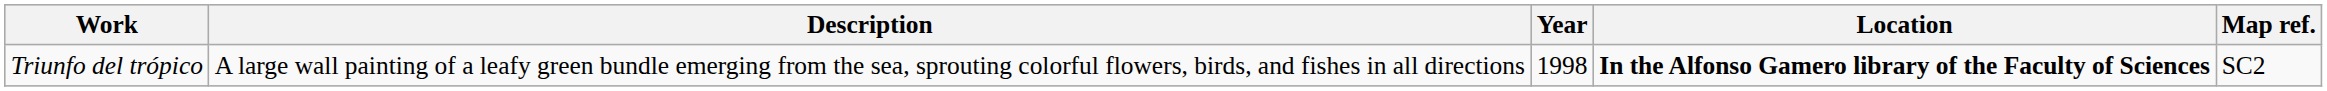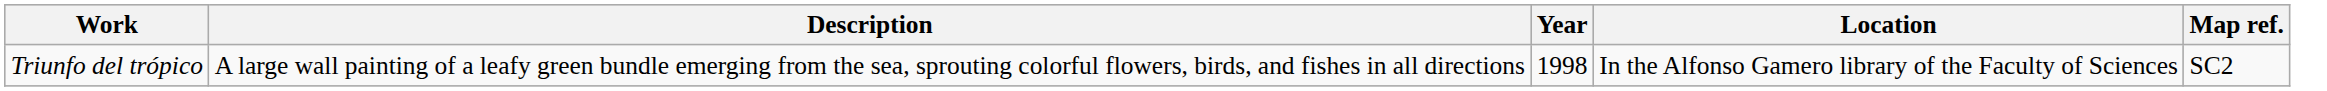row 2 | Location: bold -> normal
